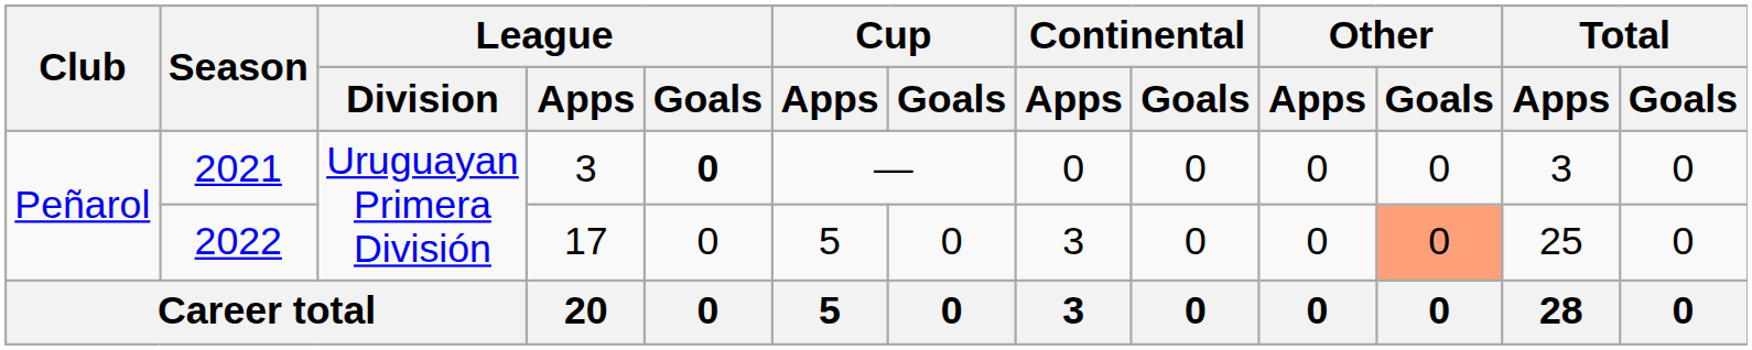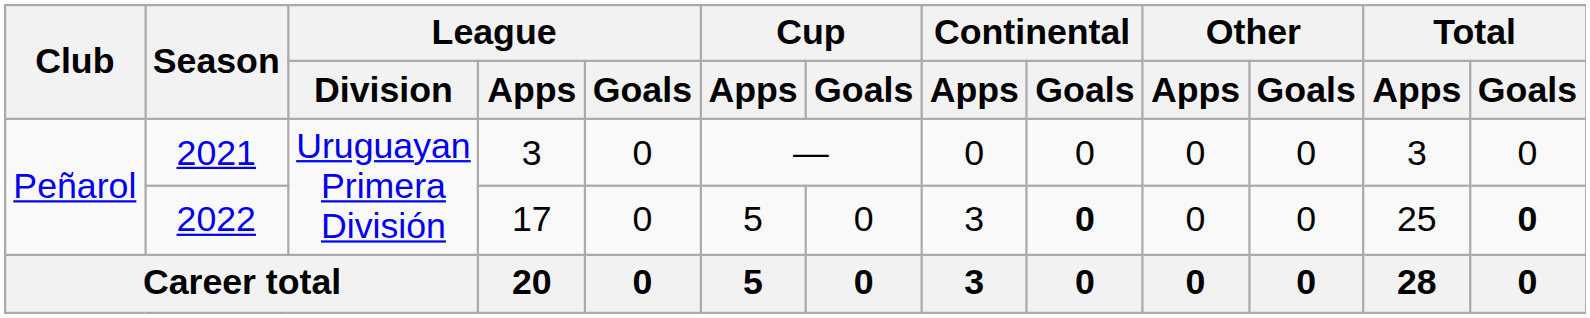2021 | League / Goals: bold -> normal
2022 | Continental / Goals: normal -> bold
2022 | Other / Goals: lightsalmon background -> no background
2022 | Total / Goals: normal -> bold
